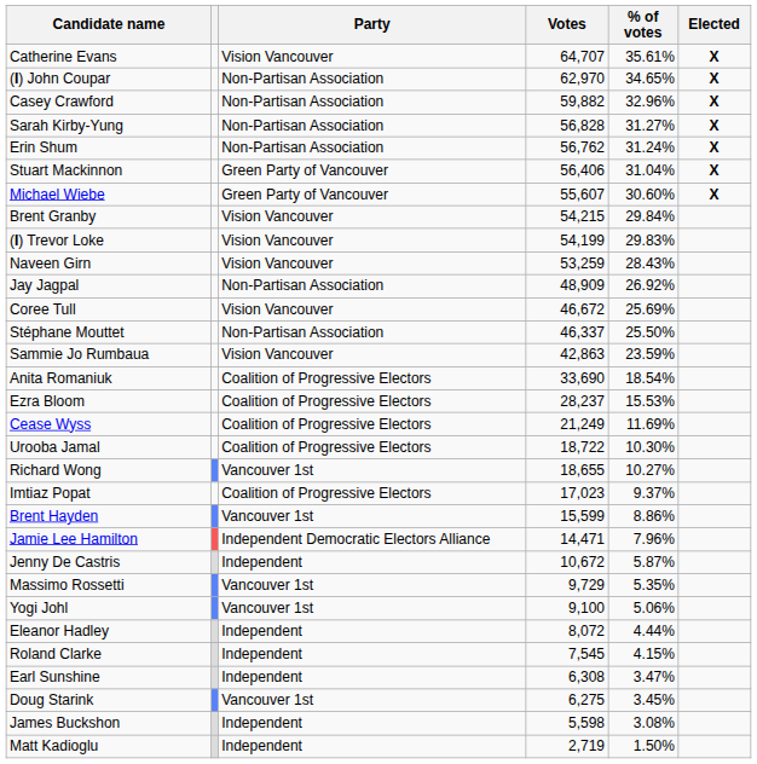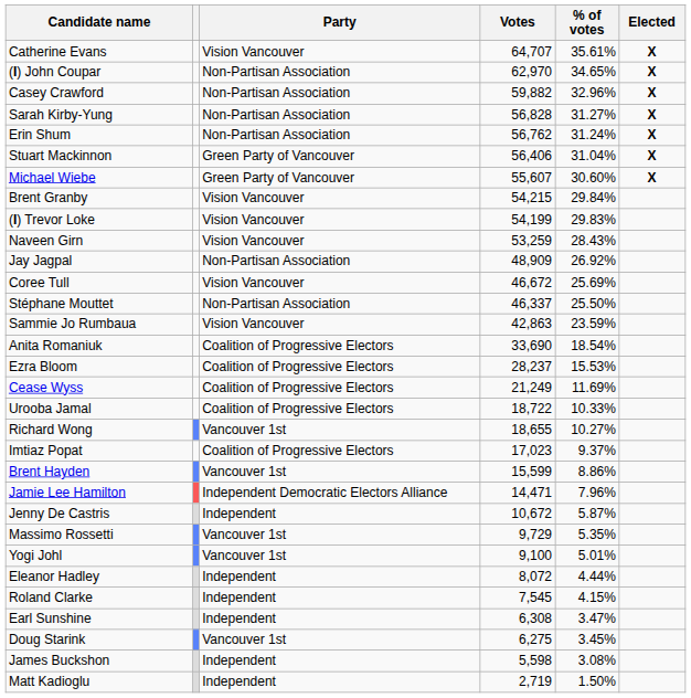Urooba Jamal | % of votes: 10.30% -> 10.33%
Yogi Johl | % of votes: 5.06% -> 5.01%
